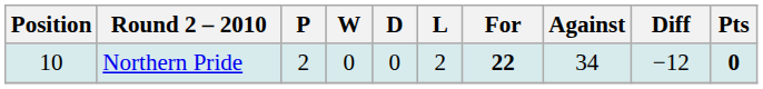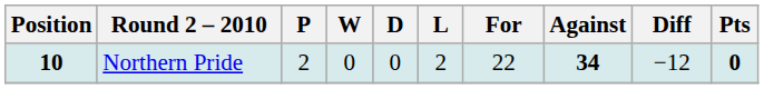Northern Pride | Position: normal -> bold
Northern Pride | For: bold -> normal
Northern Pride | Against: normal -> bold
